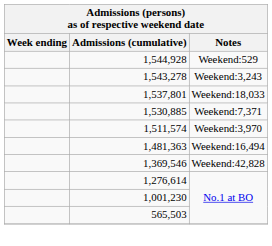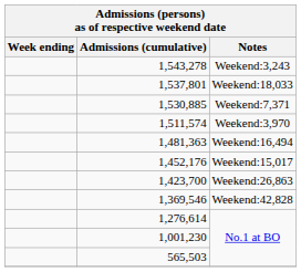- row: 1,544,928 | Weekend:529
+ row: 1,452,176 | Weekend:15,017
+ row: 1,423,700 | Weekend:26,863
